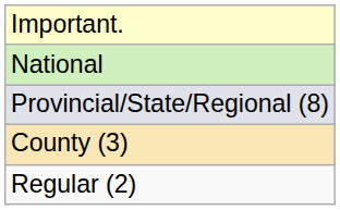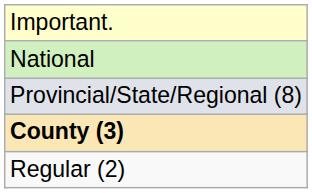row 4 | column 1: normal -> bold
